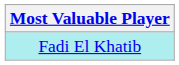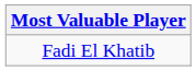row 2 | column 1: paleturquoise background -> no background
